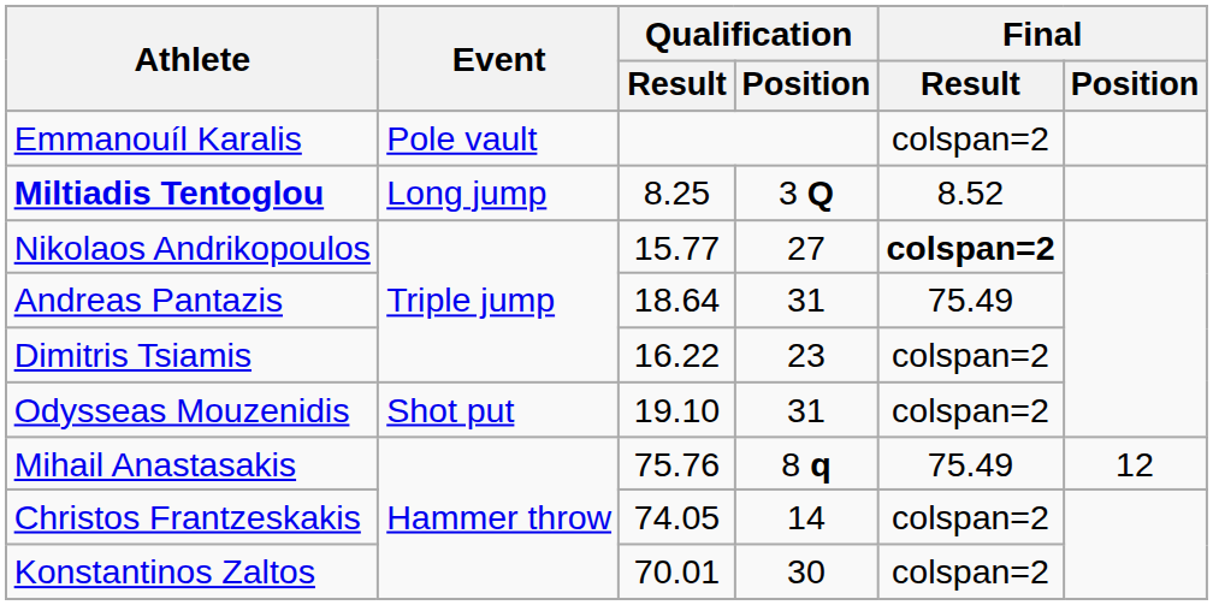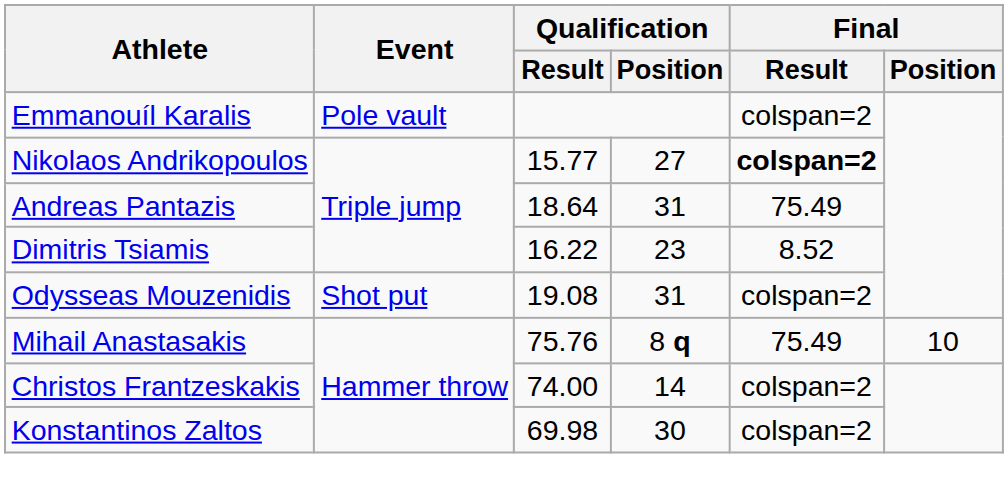- row: Miltiadis Tentoglou | Long jump | 8.25 | 3 Q | 8.52
Dimitris Tsiamis | Final / Result: colspan=2 -> 8.52
Odysseas Mouzenidis | Qualification / Result: 19.10 -> 19.08
Mihail Anastasakis | Final / Position: 12 -> 10
Christos Frantzeskakis | Qualification / Result: 74.05 -> 74.00
Konstantinos Zaltos | Qualification / Result: 70.01 -> 69.98
